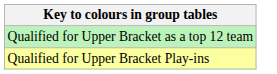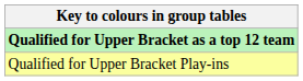row 2 | column 1: normal -> bold
